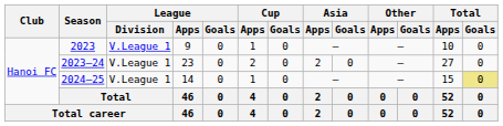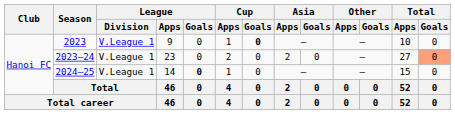2023 | Cup / Goals: normal -> bold
2023–24 | Total / Goals: no background -> lightsalmon background
2024–25 | League / Goals: normal -> bold
2024–25 | Total / Goals: khaki background -> no background
